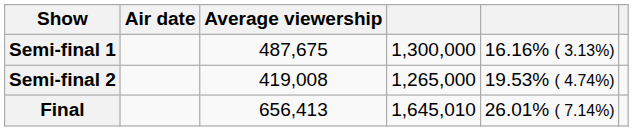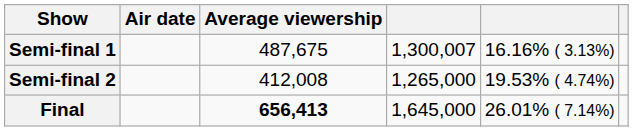Semi-final 1 | column 4: 1,300,000 -> 1,300,007
Semi-final 2 | Average viewership: 419,008 -> 412,008
Final | Average viewership: normal -> bold
Final | column 4: 1,645,010 -> 1,645,000
